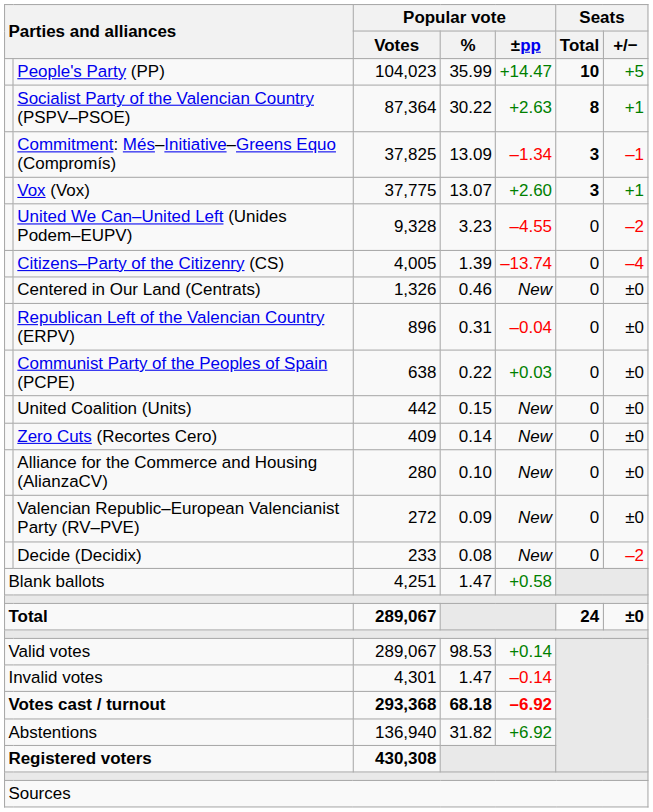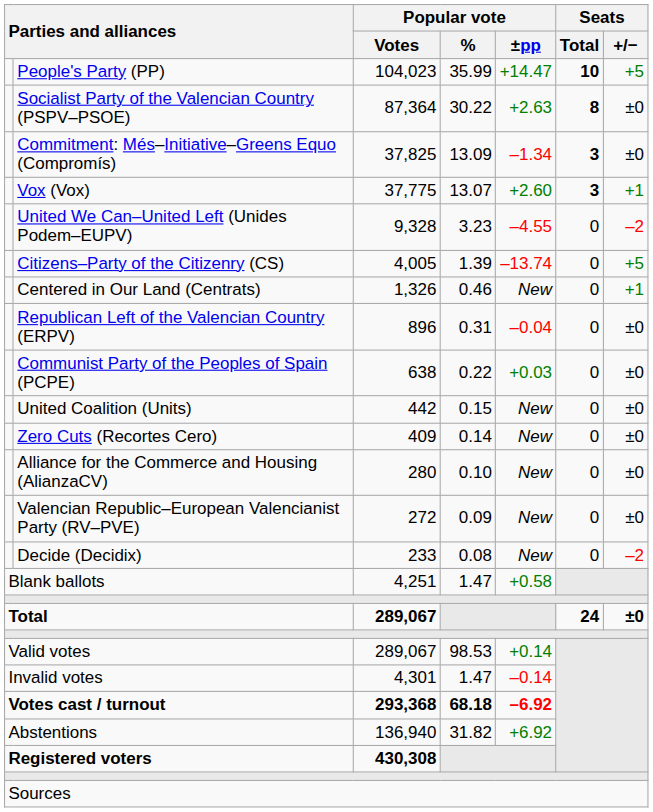Socialist Party of the Valencian Country (PSPV–PSOE) | Seats / +/−: +1 -> ±0
Commitment: Més–Initiative–Greens Equo (Compromís) | Seats / +/−: –1 -> ±0
Citizens–Party of the Citizenry (CS) | Seats / +/−: –4 -> +5
Centered in Our Land (Centrats) | Seats / +/−: ±0 -> +1
